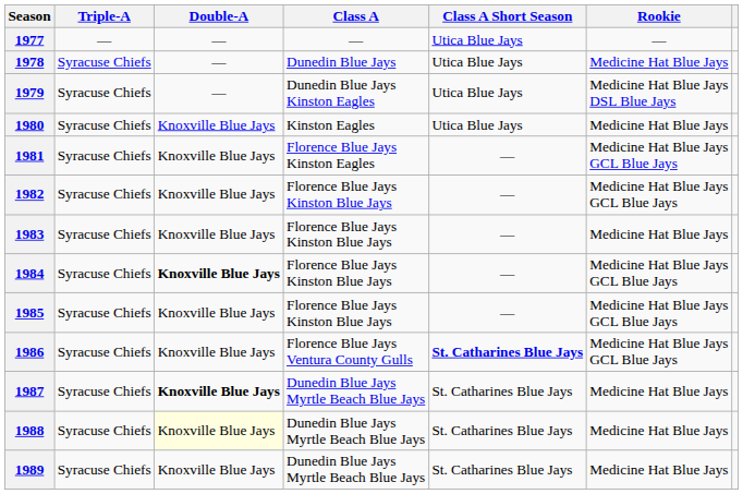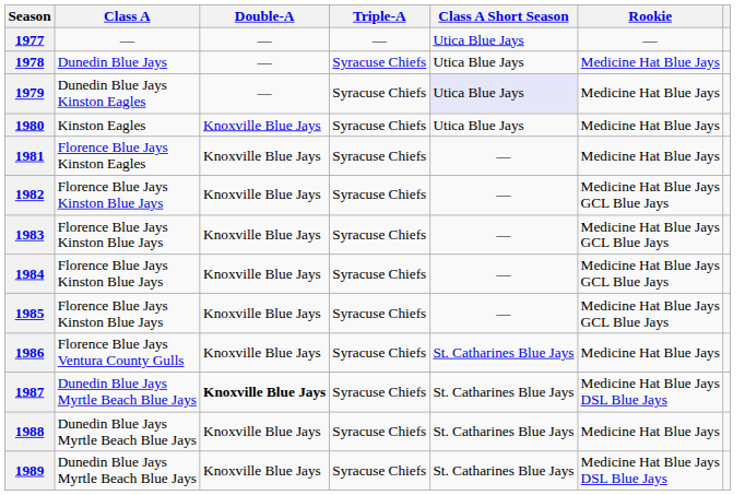columns swapped: Triple-A <-> Class A
1979 | Class A Short Season: no background -> lavender background
1979 | Rookie: Medicine Hat Blue Jays DSL Blue Jays -> Medicine Hat Blue Jays
1981 | Rookie: Medicine Hat Blue Jays GCL Blue Jays -> Medicine Hat Blue Jays
1983 | Rookie: Medicine Hat Blue Jays -> Medicine Hat Blue Jays GCL Blue Jays
1984 | Double-A: bold -> normal
1986 | Class A Short Season: bold -> normal
1986 | Rookie: Medicine Hat Blue Jays GCL Blue Jays -> Medicine Hat Blue Jays
1987 | Rookie: Medicine Hat Blue Jays -> Medicine Hat Blue Jays DSL Blue Jays
1988 | Double-A: lightyellow background -> no background
1989 | Rookie: Medicine Hat Blue Jays -> Medicine Hat Blue Jays DSL Blue Jays
